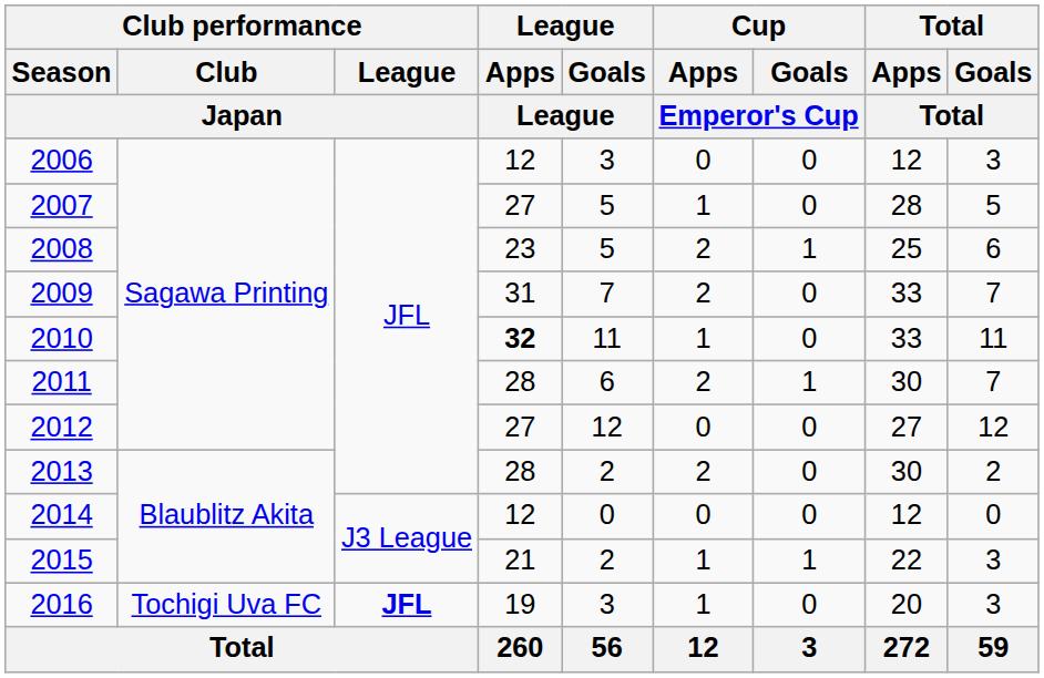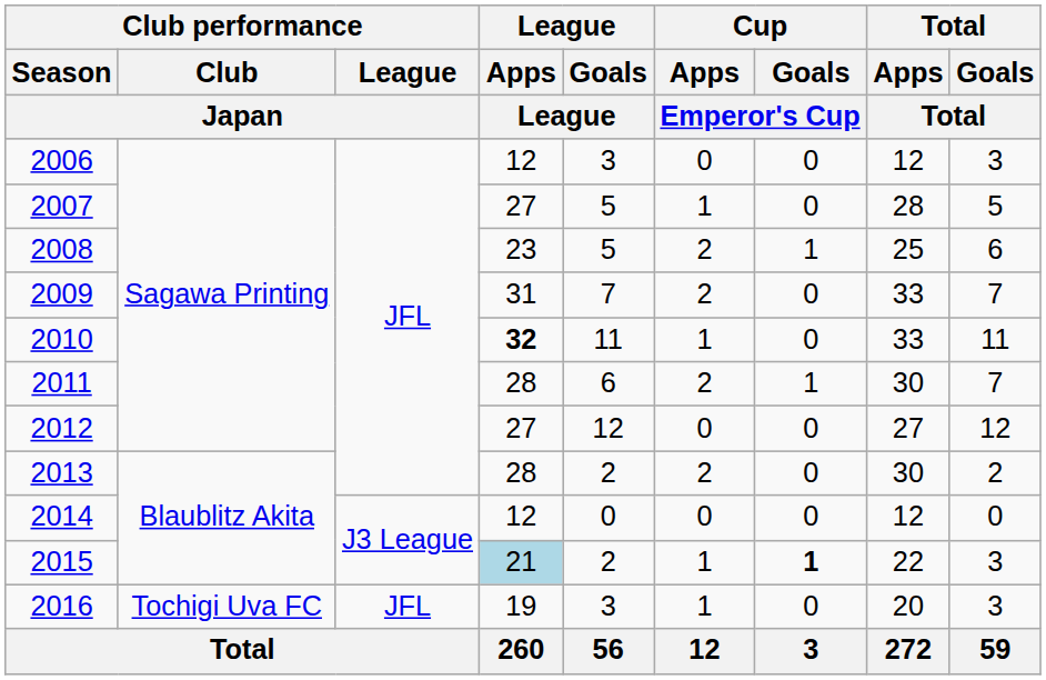2015 | League / Apps / League: no background -> lightblue background
2015 | Cup / Goals / Emperor's Cup: normal -> bold
2016 | Club performance / League / Japan: bold -> normal
